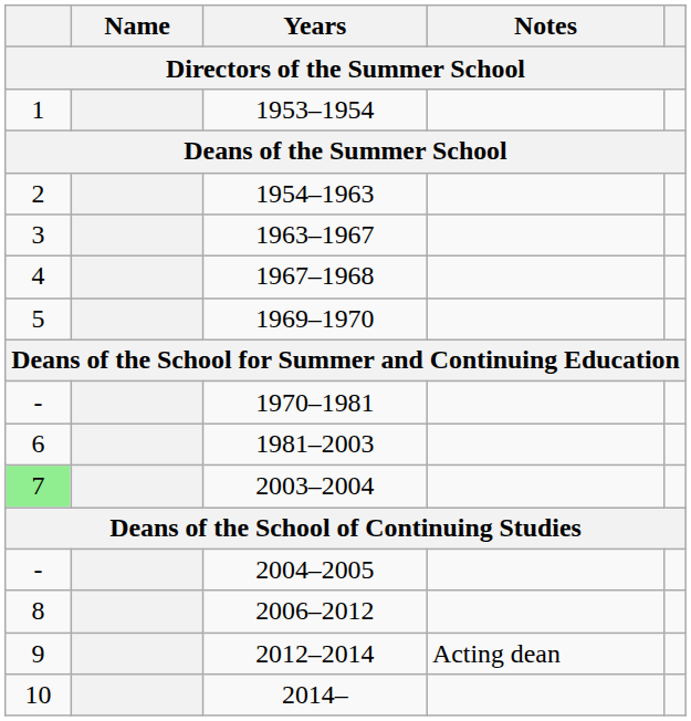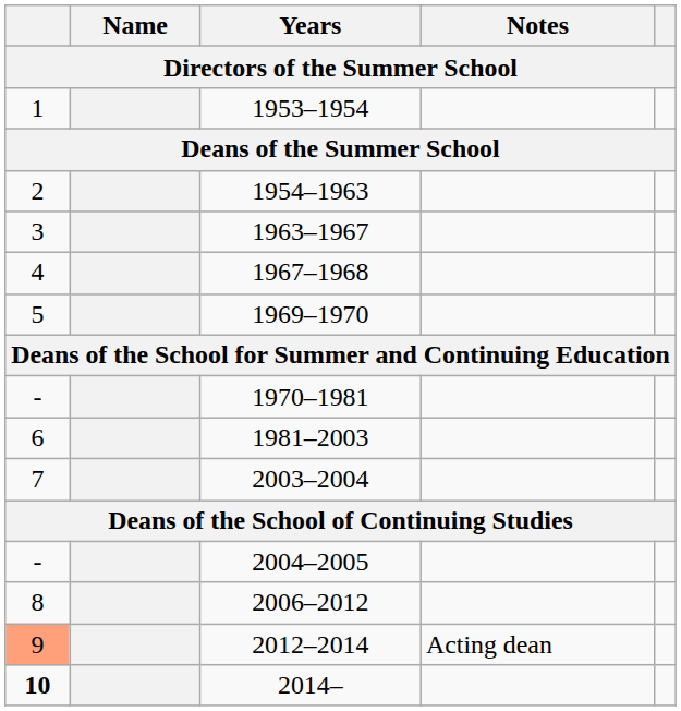2003–2004 | column 1: lightgreen background -> no background
2012–2014 | column 1: no background -> lightsalmon background
2014– | column 1: normal -> bold
